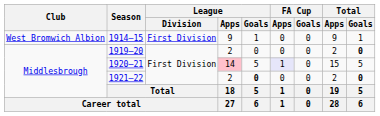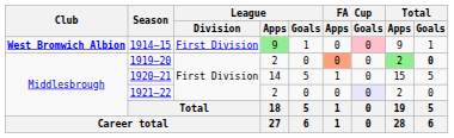1914–15 | Club: normal -> bold
1914–15 | League / Apps: no background -> lightgreen background
1914–15 | FA Cup / Goals: no background -> pink background
1919–20 | FA Cup / Apps: no background -> lightsalmon background
1919–20 | Total / Apps: no background -> lightgreen background
1920–21 | League / Apps: pink background -> no background
1920–21 | FA Cup / Apps: lavender background -> no background
1921–22 | League / Goals: bold -> normal
1921–22 | FA Cup / Goals: no background -> lavender background
1921–22 | Total / Goals: bold -> normal
